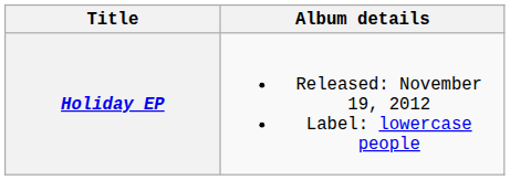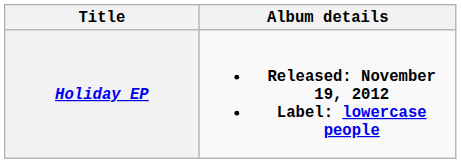Holiday EP | Album details: normal -> bold
